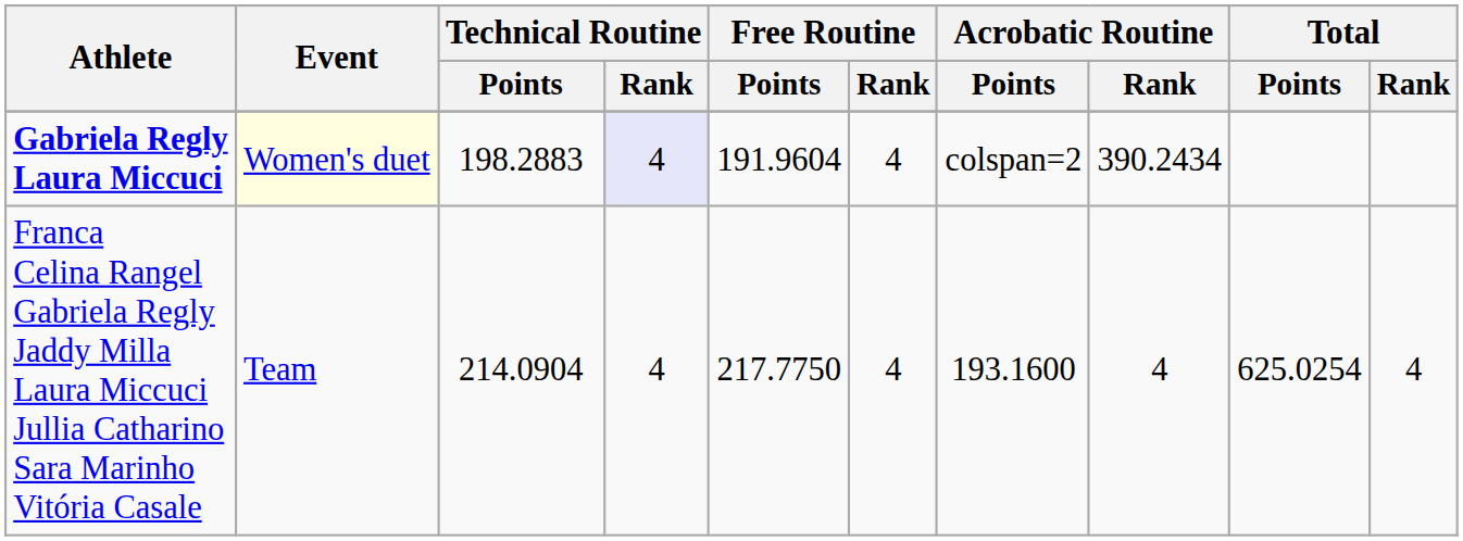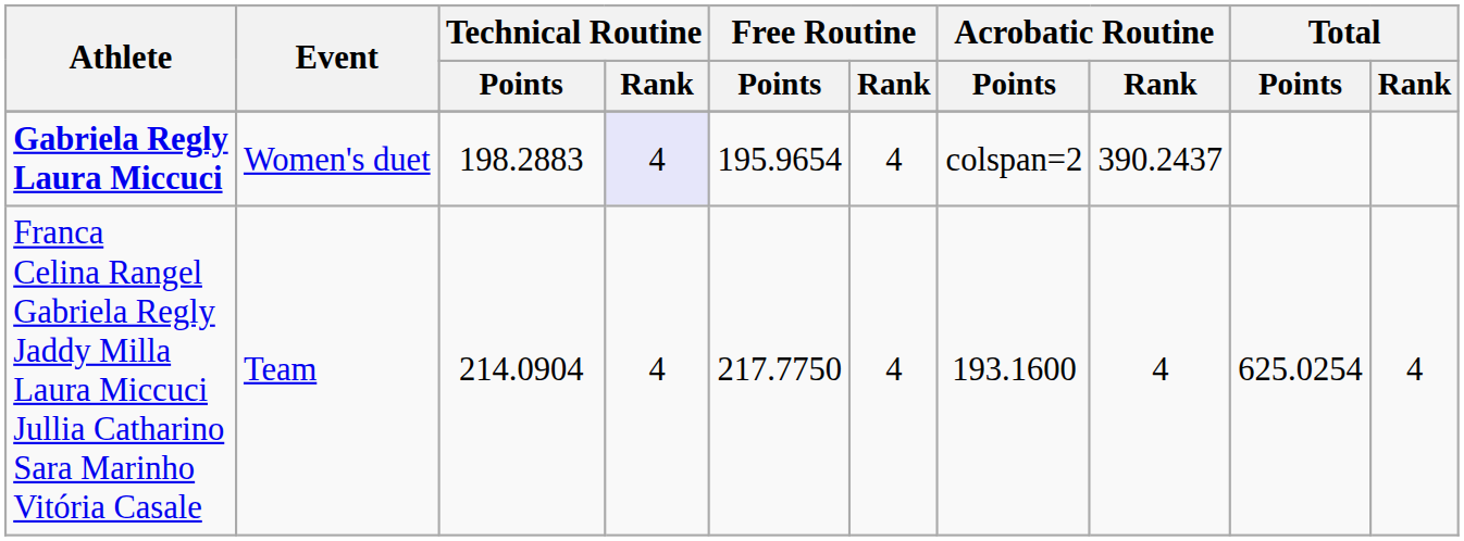Gabriela Regly Laura Miccuci | Event: lightyellow background -> no background
Gabriela Regly Laura Miccuci | Free Routine / Points: 191.9604 -> 195.9654
Gabriela Regly Laura Miccuci | Acrobatic Routine / Rank: 390.2434 -> 390.2437
